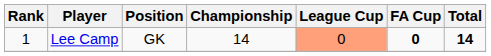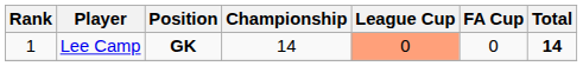Lee Camp | Position: normal -> bold
Lee Camp | FA Cup: bold -> normal
